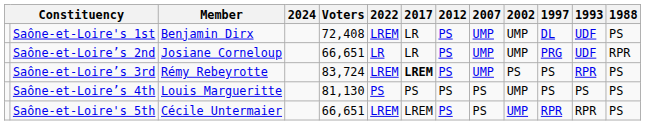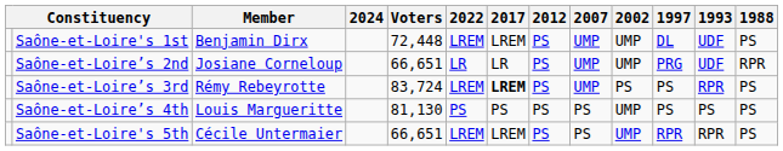Saône-et-Loire's 1st | Voters: 72,408 -> 72,448
Saône-et-Loire's 1st | 2017: LR -> LREM
